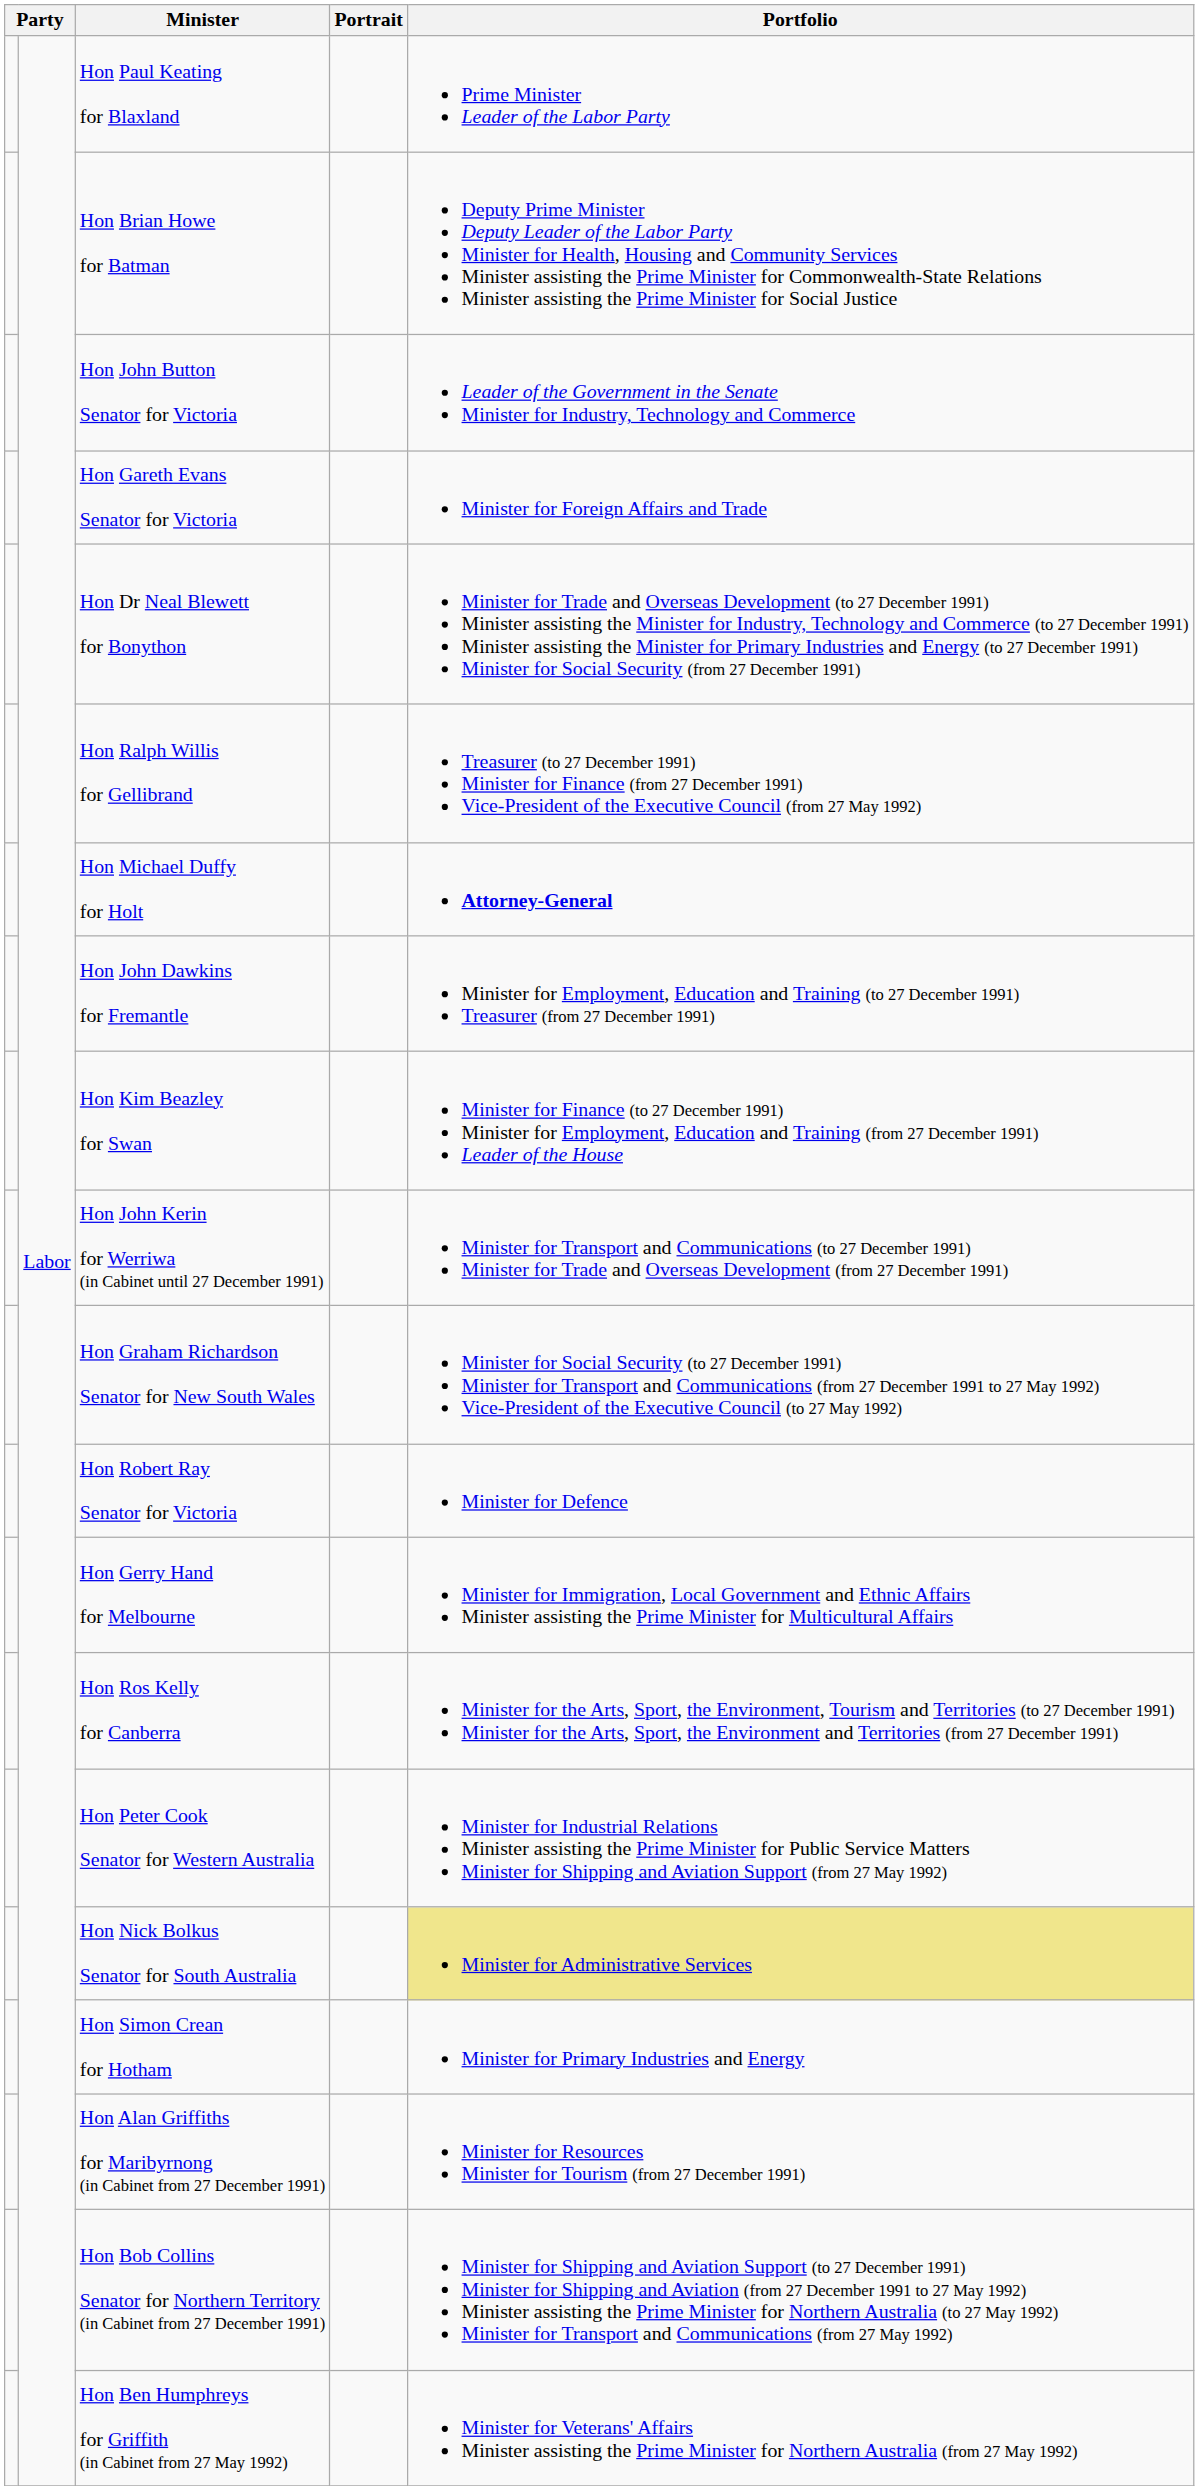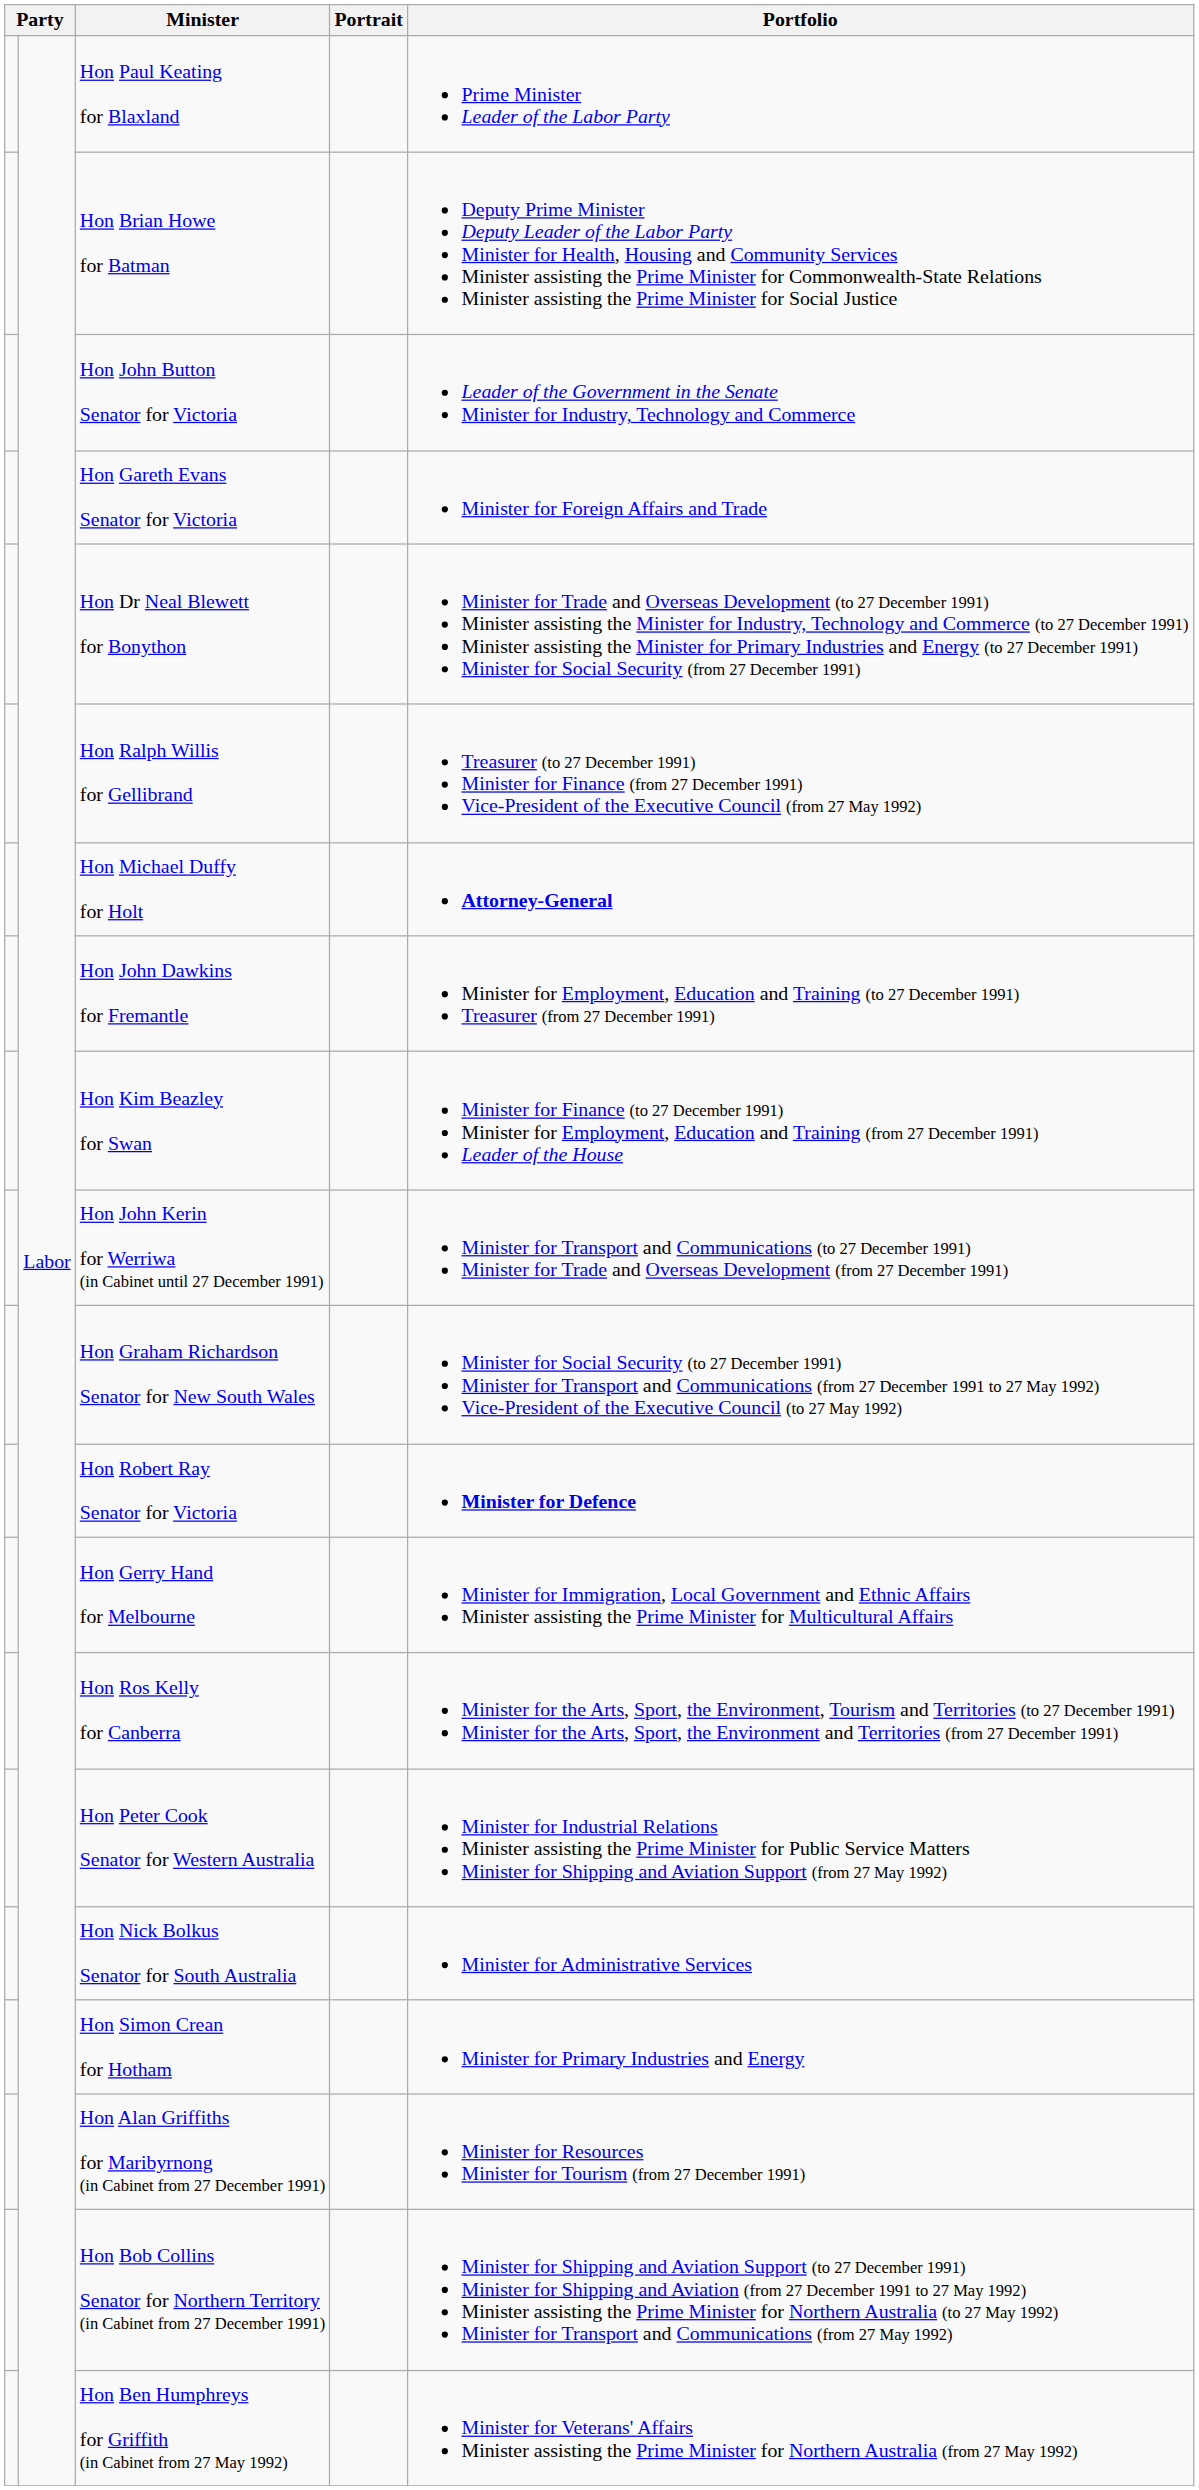Hon Robert Ray Senator for Victoria | Portfolio: normal -> bold
Hon Nick Bolkus Senator for South Australia | Portfolio: khaki background -> no background
